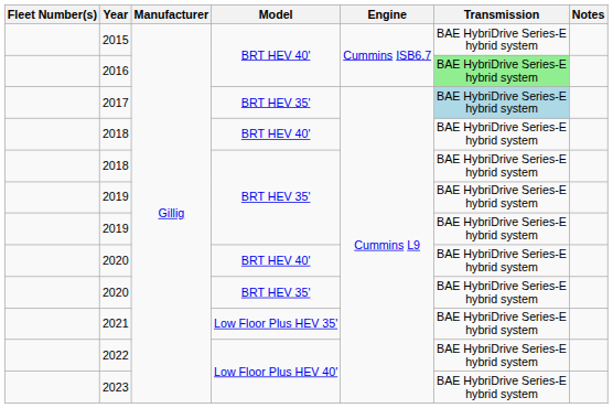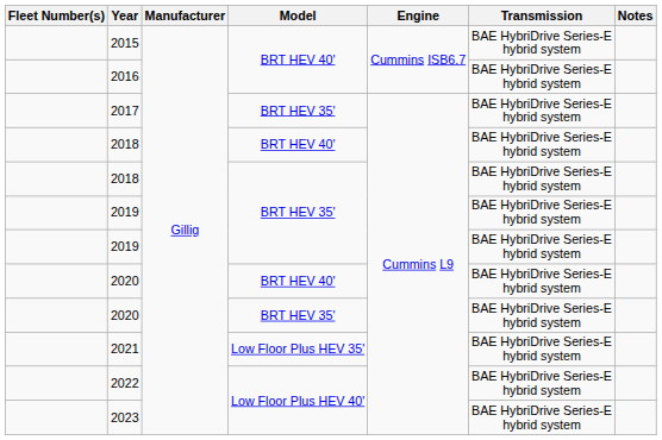2016 | Transmission: lightgreen background -> no background
2017 | Transmission: lightblue background -> no background
